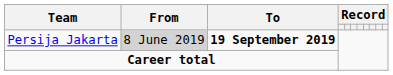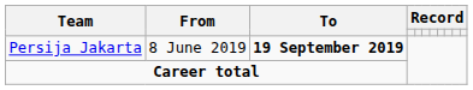Persija Jakarta | From: lightgrey background -> no background
